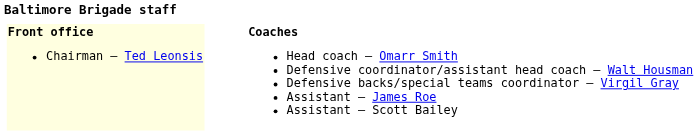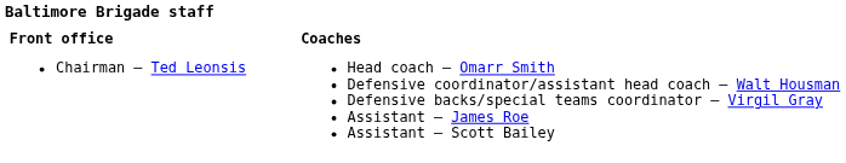Front office Chairman – Ted Leonsis | column 1: lightyellow background -> no background
